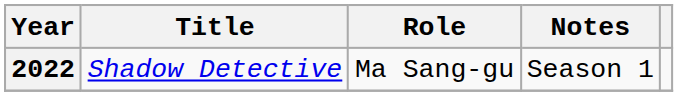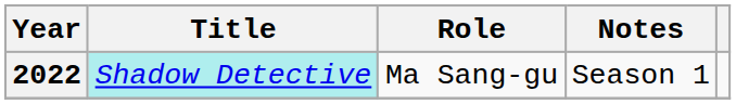2022 | Title: no background -> paleturquoise background
